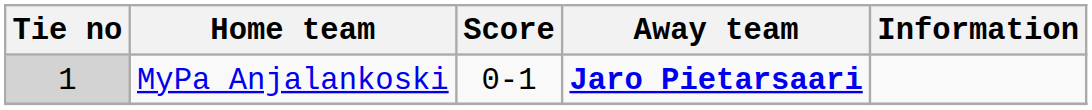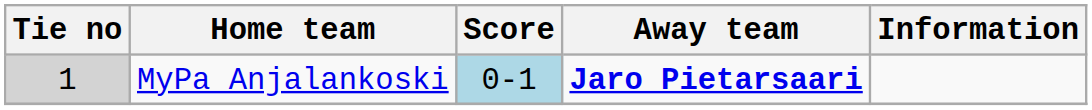MyPa Anjalankoski | Score: no background -> lightblue background
